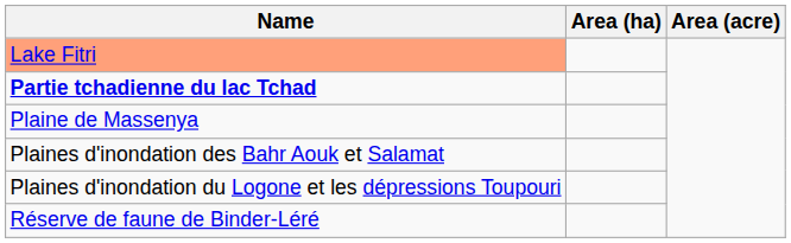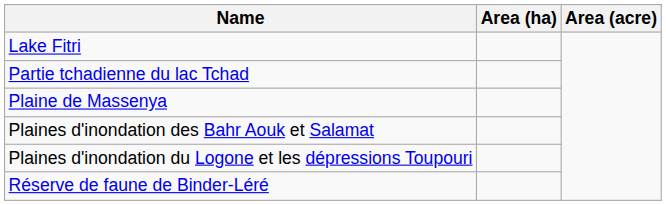Lake Fitri | Name: lightsalmon background -> no background
Partie tchadienne du lac Tchad | Name: bold -> normal
